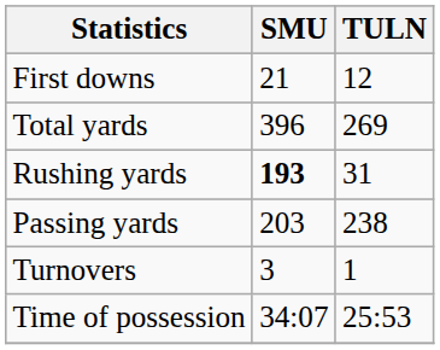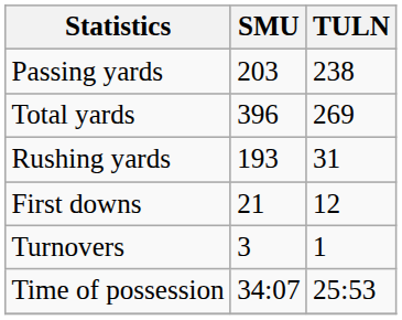rows swapped: First downs <-> Passing yards
Rushing yards | SMU: bold -> normal
